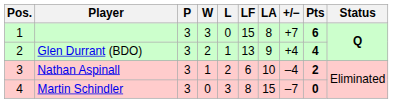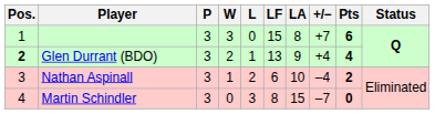Glen Durrant (BDO) | Pos.: normal -> bold
